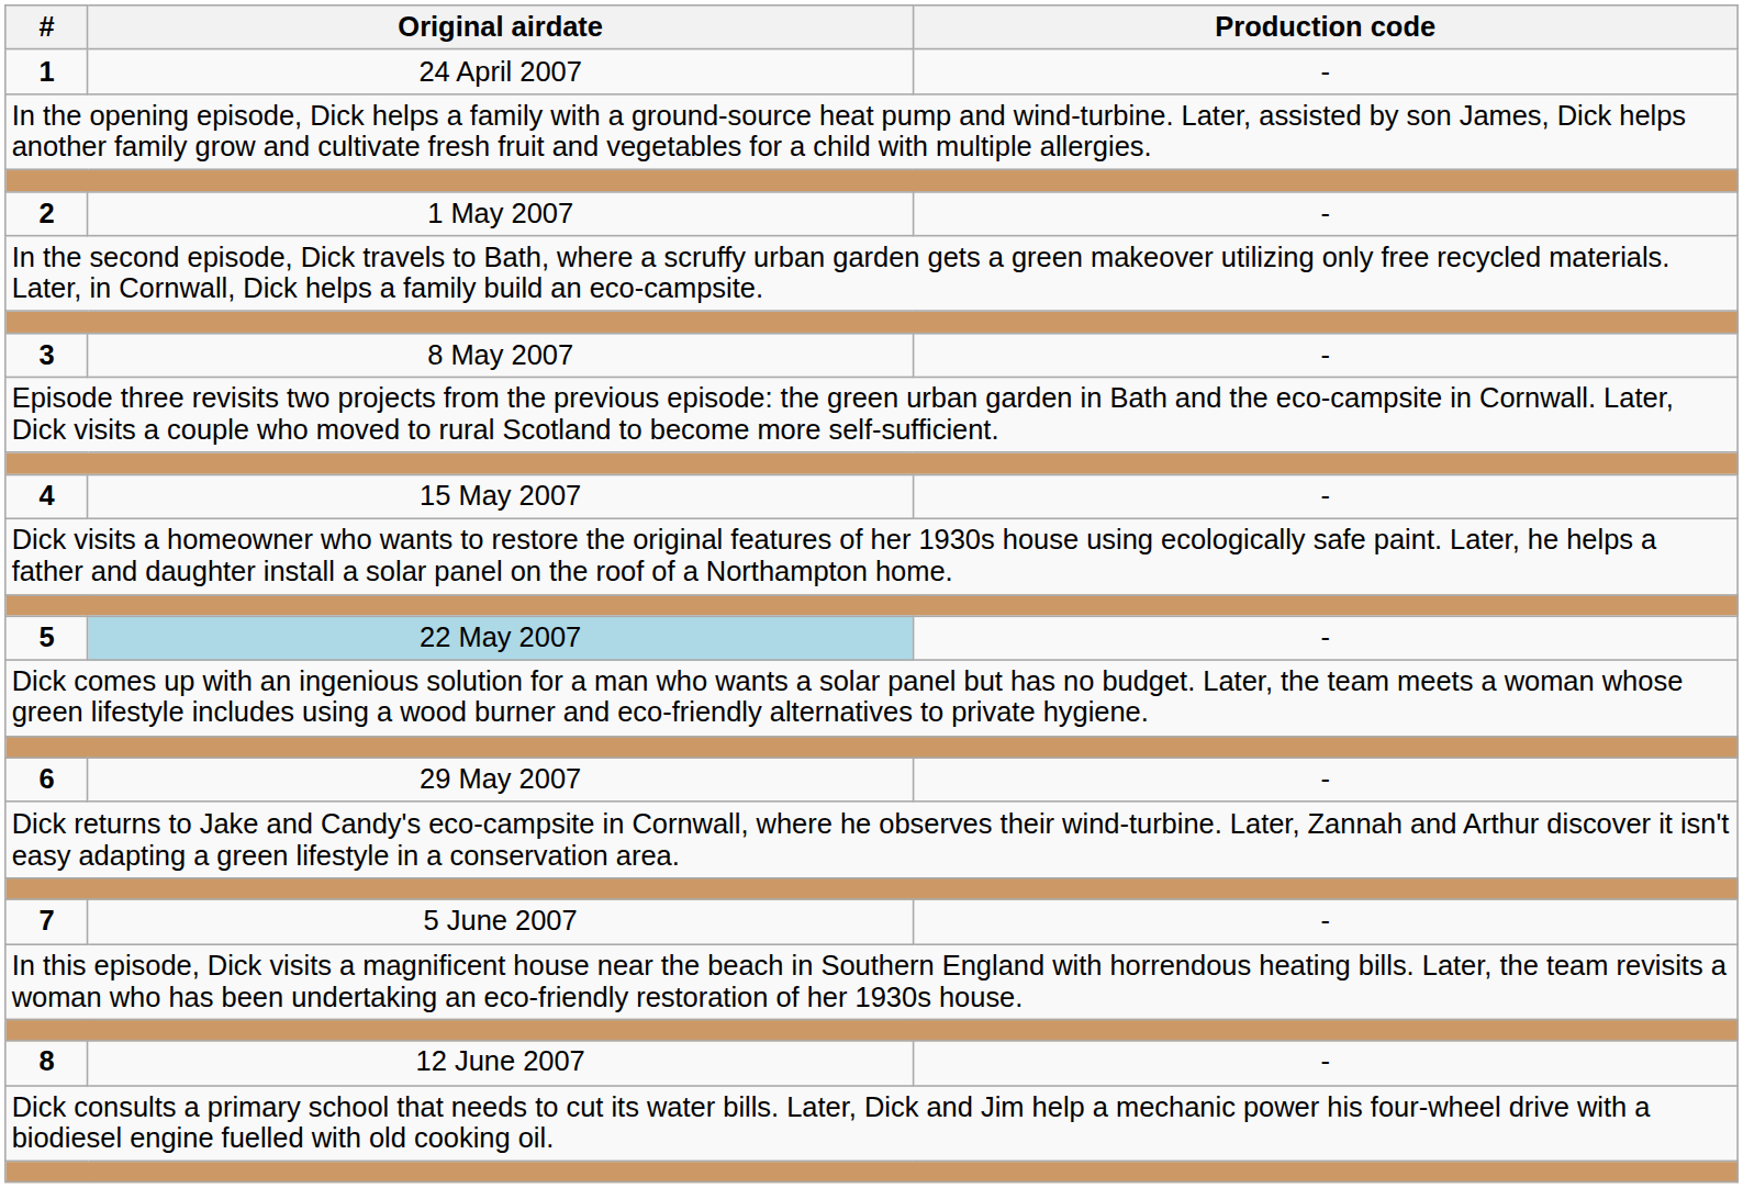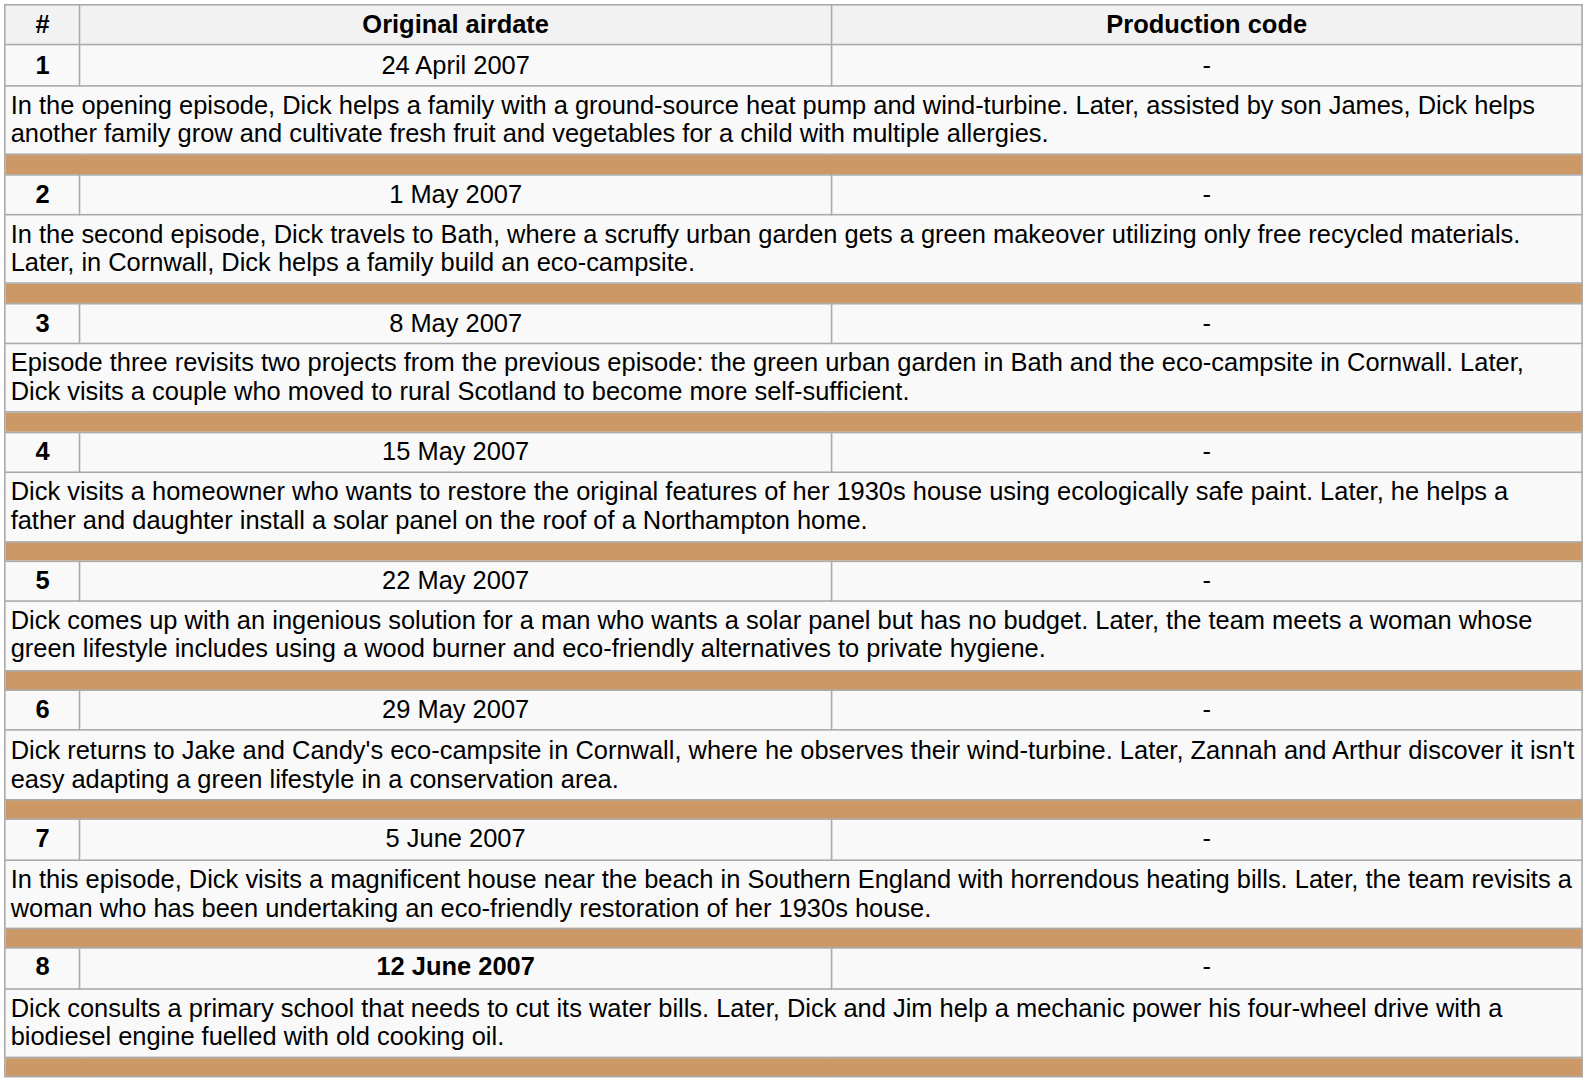5 | Original airdate: lightblue background -> no background
8 | Original airdate: normal -> bold
